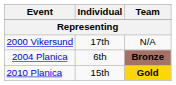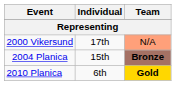2000 Vikersund | Team: no background -> lightsalmon background
2004 Planica | Individual: 6th -> 15th
2010 Planica | Individual: 15th -> 6th
